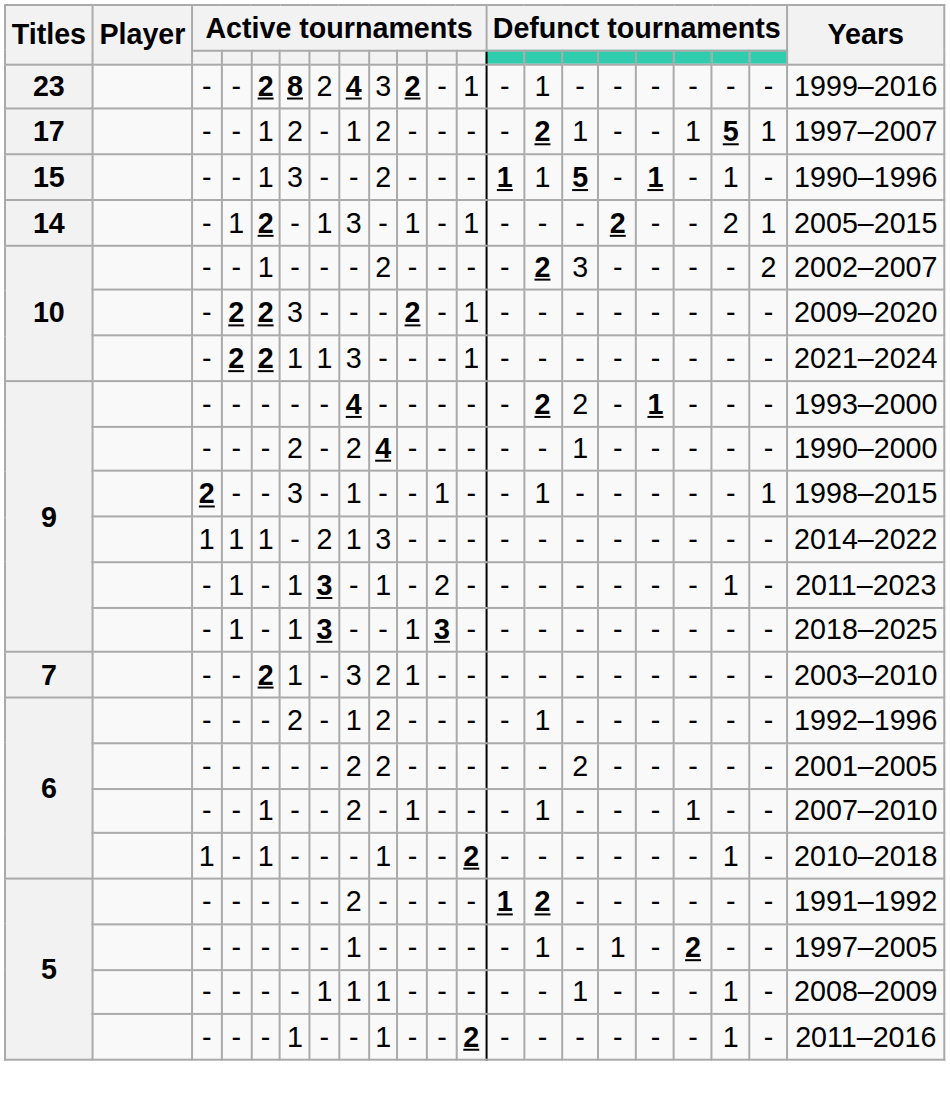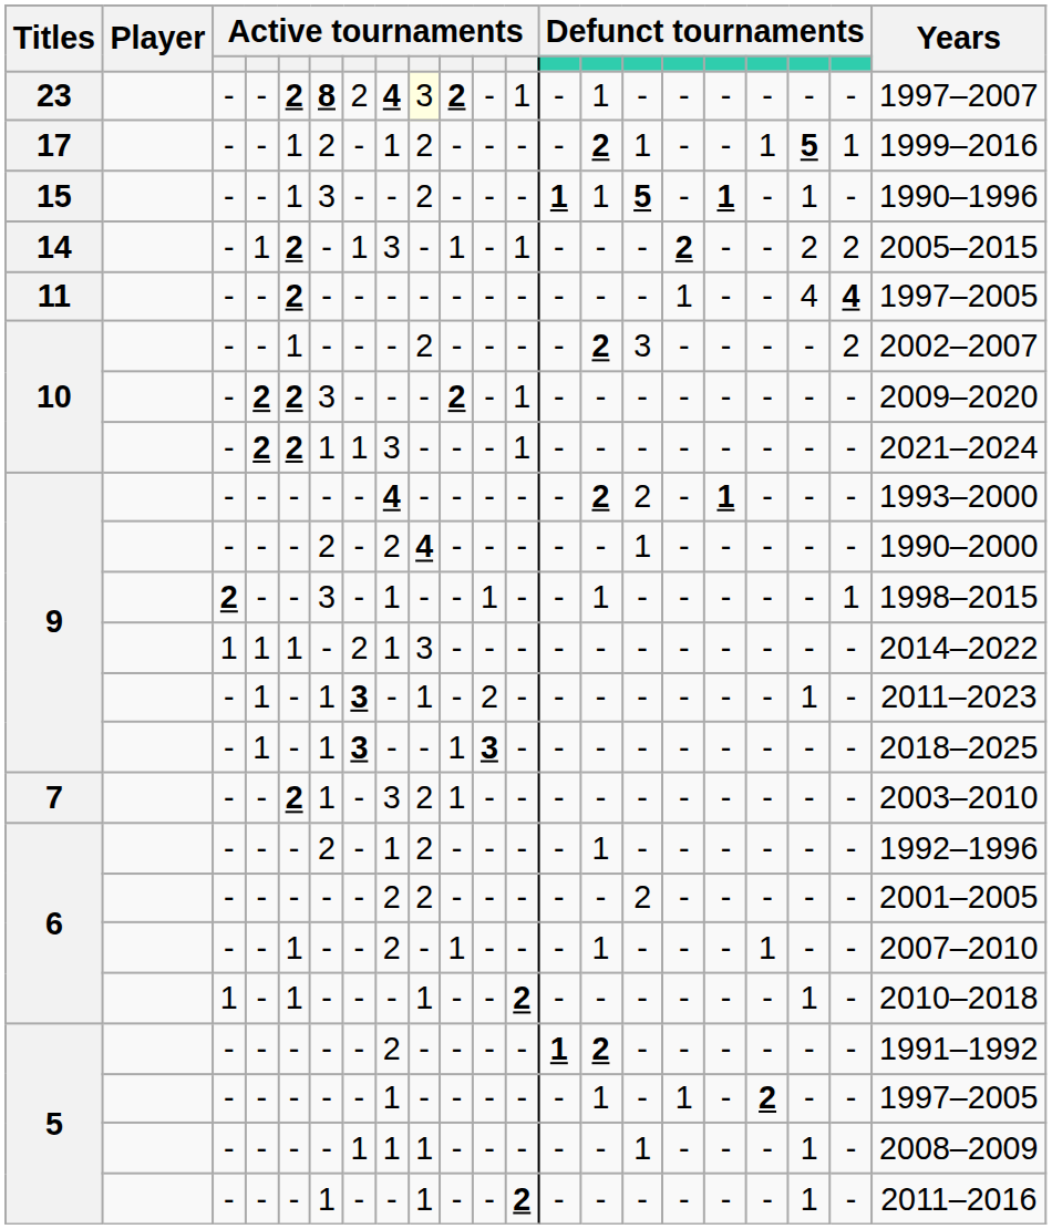23 | column 9: no background -> lightyellow background
23 | Years: 1999–2016 -> 1997–2007
17 | Years: 1997–2007 -> 1999–2016
14 | column 20: 1 -> 2
+ row: 11 | - | - | 2 | - | - | - | - | - | - | - | - | - | - | 1 | - | - | 4 | 4 | 1997–2005
